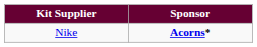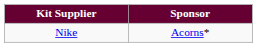Nike | Sponsor: bold -> normal
